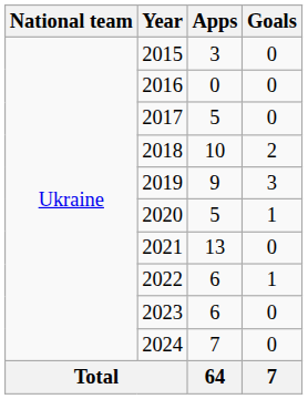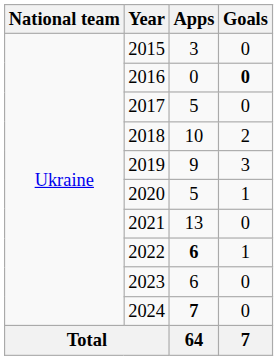2016 | Goals: normal -> bold
2022 | Apps: normal -> bold
2024 | Apps: normal -> bold
